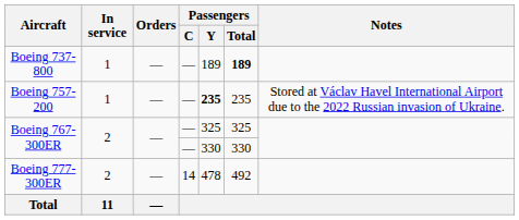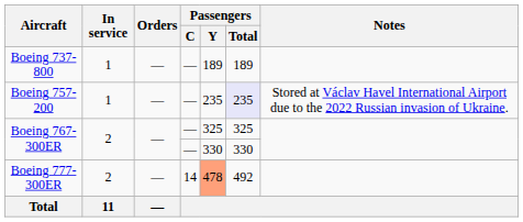Boeing 737-800 | Passengers / Total: bold -> normal
Boeing 757-200 | Passengers / Y: bold -> normal
Boeing 757-200 | Passengers / Total: no background -> lavender background
Boeing 777-300ER | Passengers / Y: no background -> lightsalmon background
